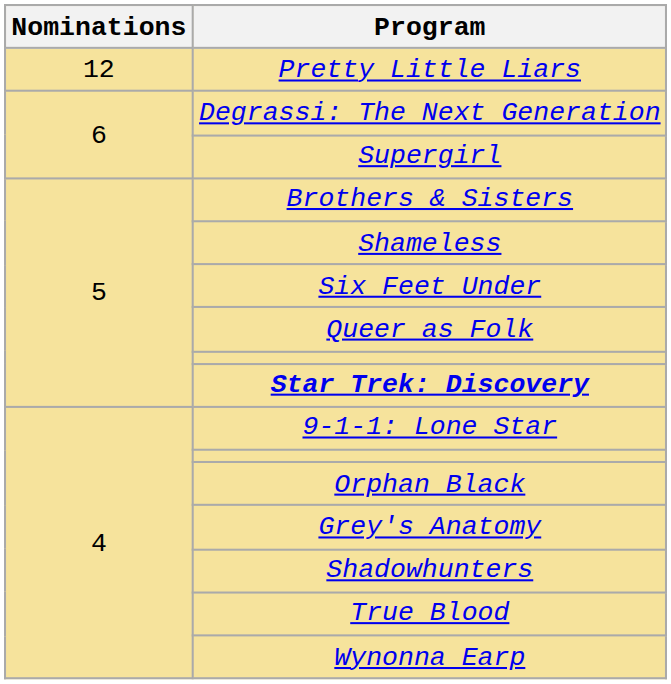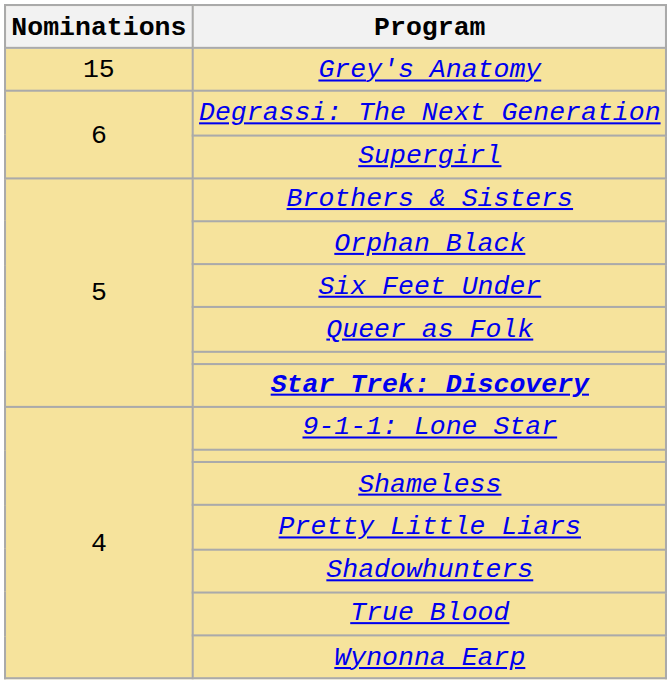row 2 | Nominations: 12 -> 15
row 2 | Program: Pretty Little Liars -> Grey's Anatomy
row 6 | Program: Shameless -> Orphan Black
row 13 | Program: Orphan Black -> Shameless
row 14 | Program: Grey's Anatomy -> Pretty Little Liars
